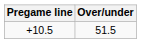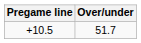+10.5 | Over/under: 51.5 -> 51.7
